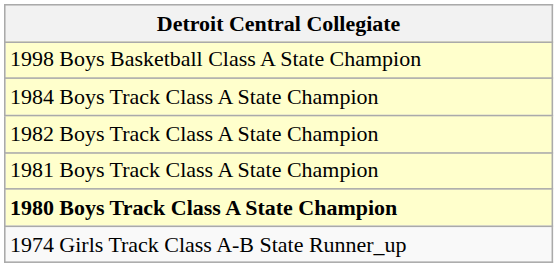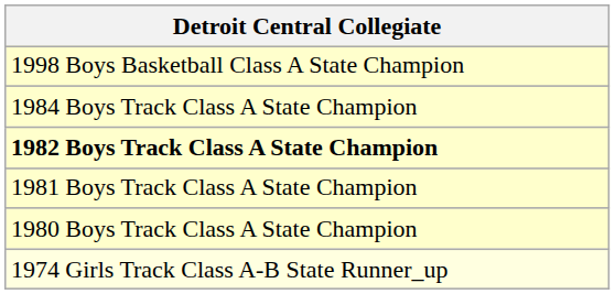1982 Boys Track Class A State Champion | column 1: normal -> bold
1980 Boys Track Class A State Champion | column 1: bold -> normal
1974 Girls Track Class A-B State Runner_up | column 1: no background -> lightyellow background
